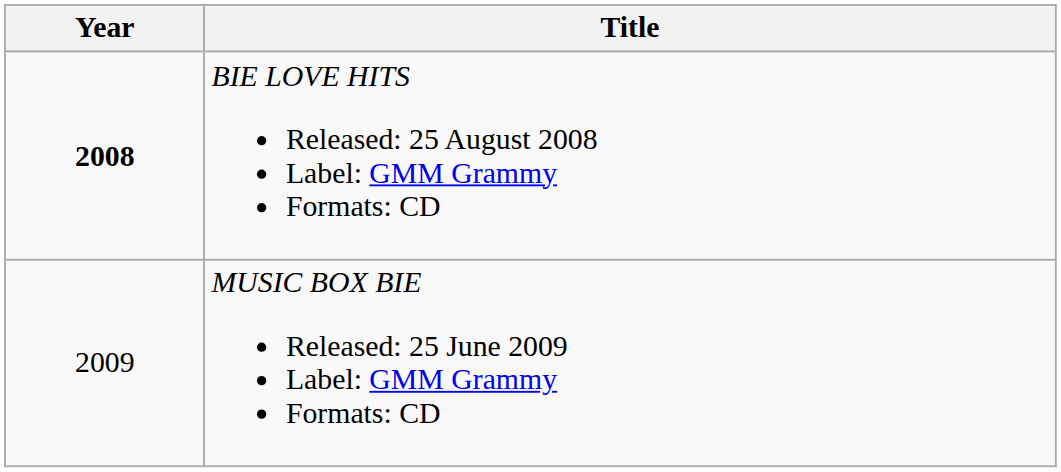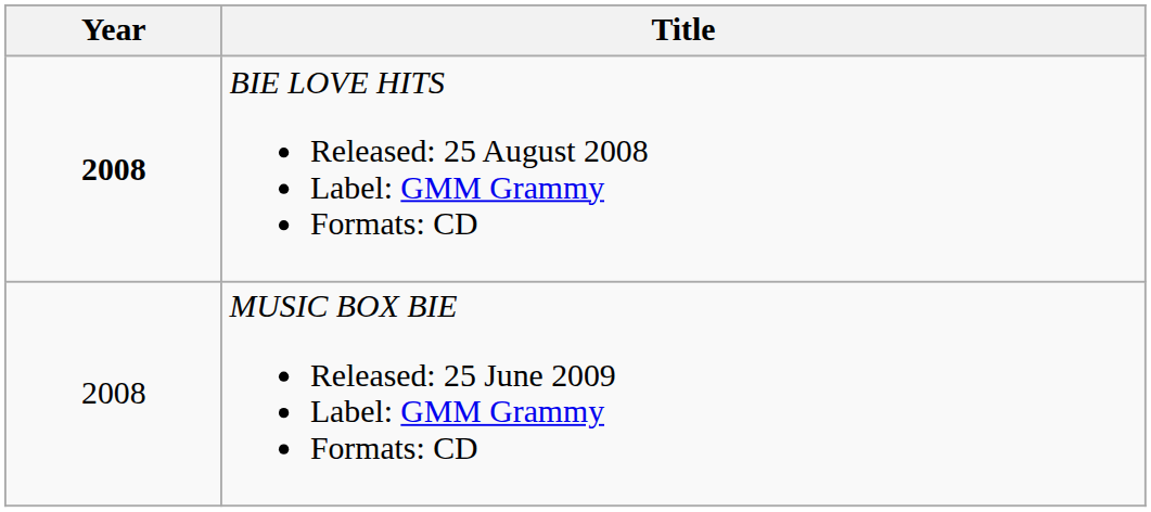row 3 | Year: 2009 -> 2008
